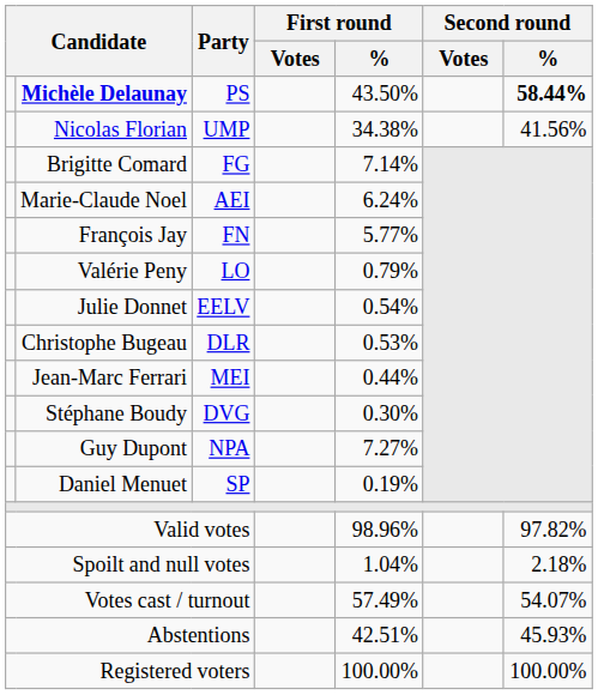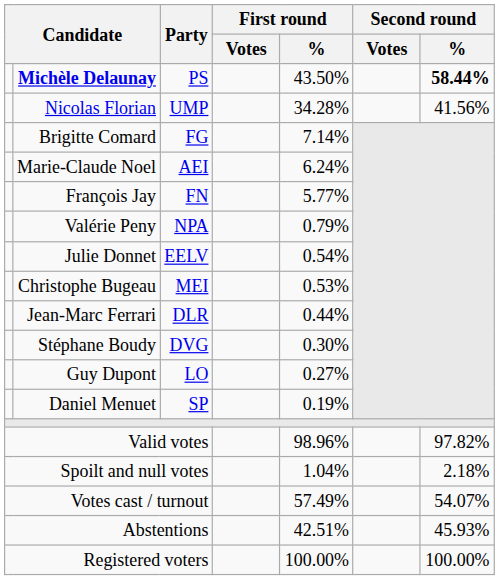Nicolas Florian | First round / %: 34.38% -> 34.28%
Valérie Peny | Party: LO -> NPA
Christophe Bugeau | Party: DLR -> MEI
Jean-Marc Ferrari | Party: MEI -> DLR
Guy Dupont | Party: NPA -> LO
Guy Dupont | First round / %: 7.27% -> 0.27%
